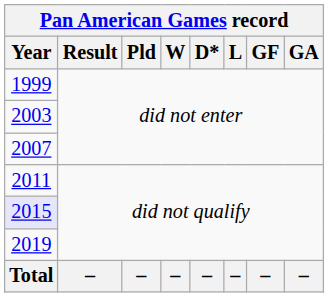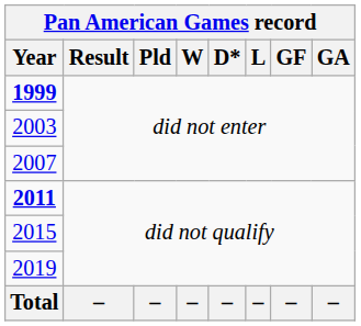1999 | Year: normal -> bold
2011 | Year: normal -> bold
2015 | Year: lavender background -> no background
